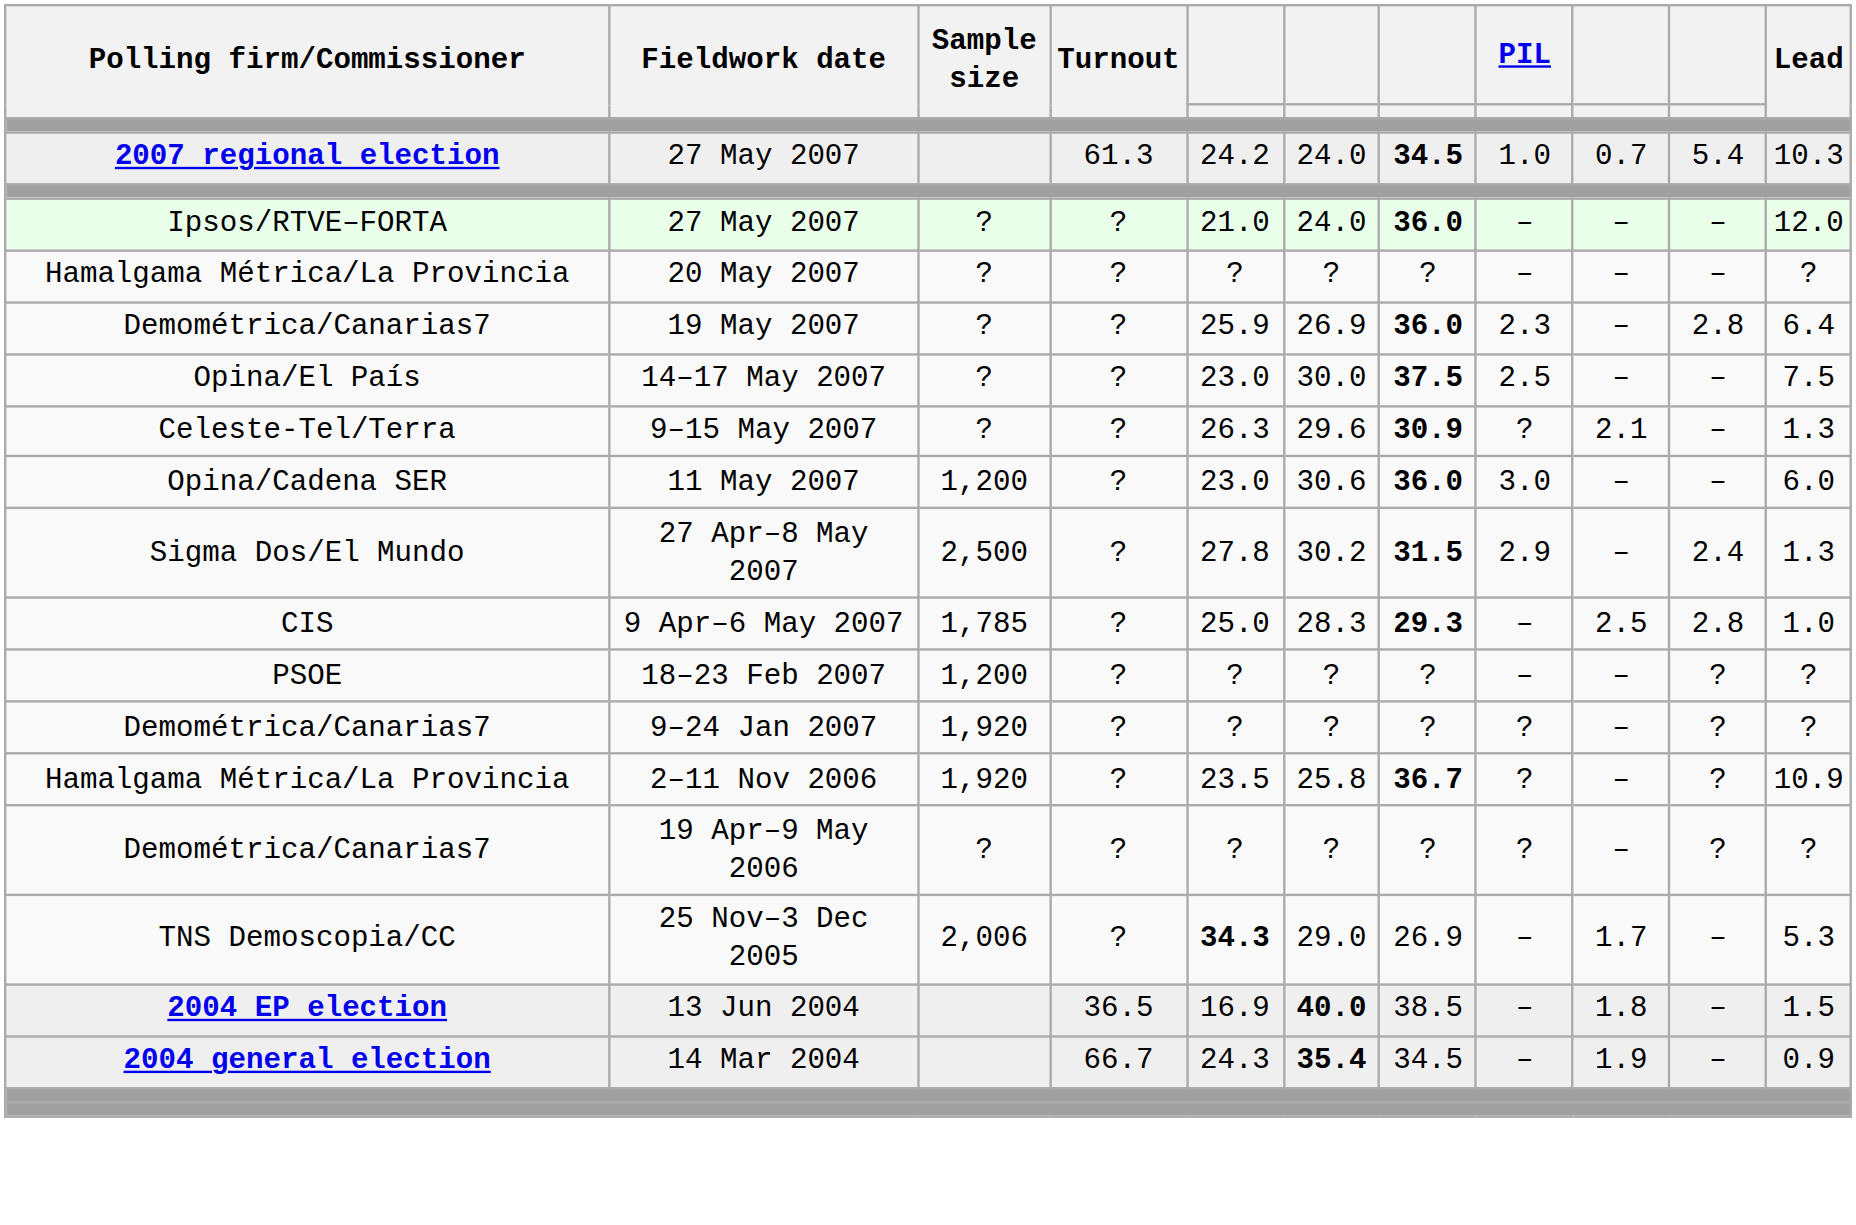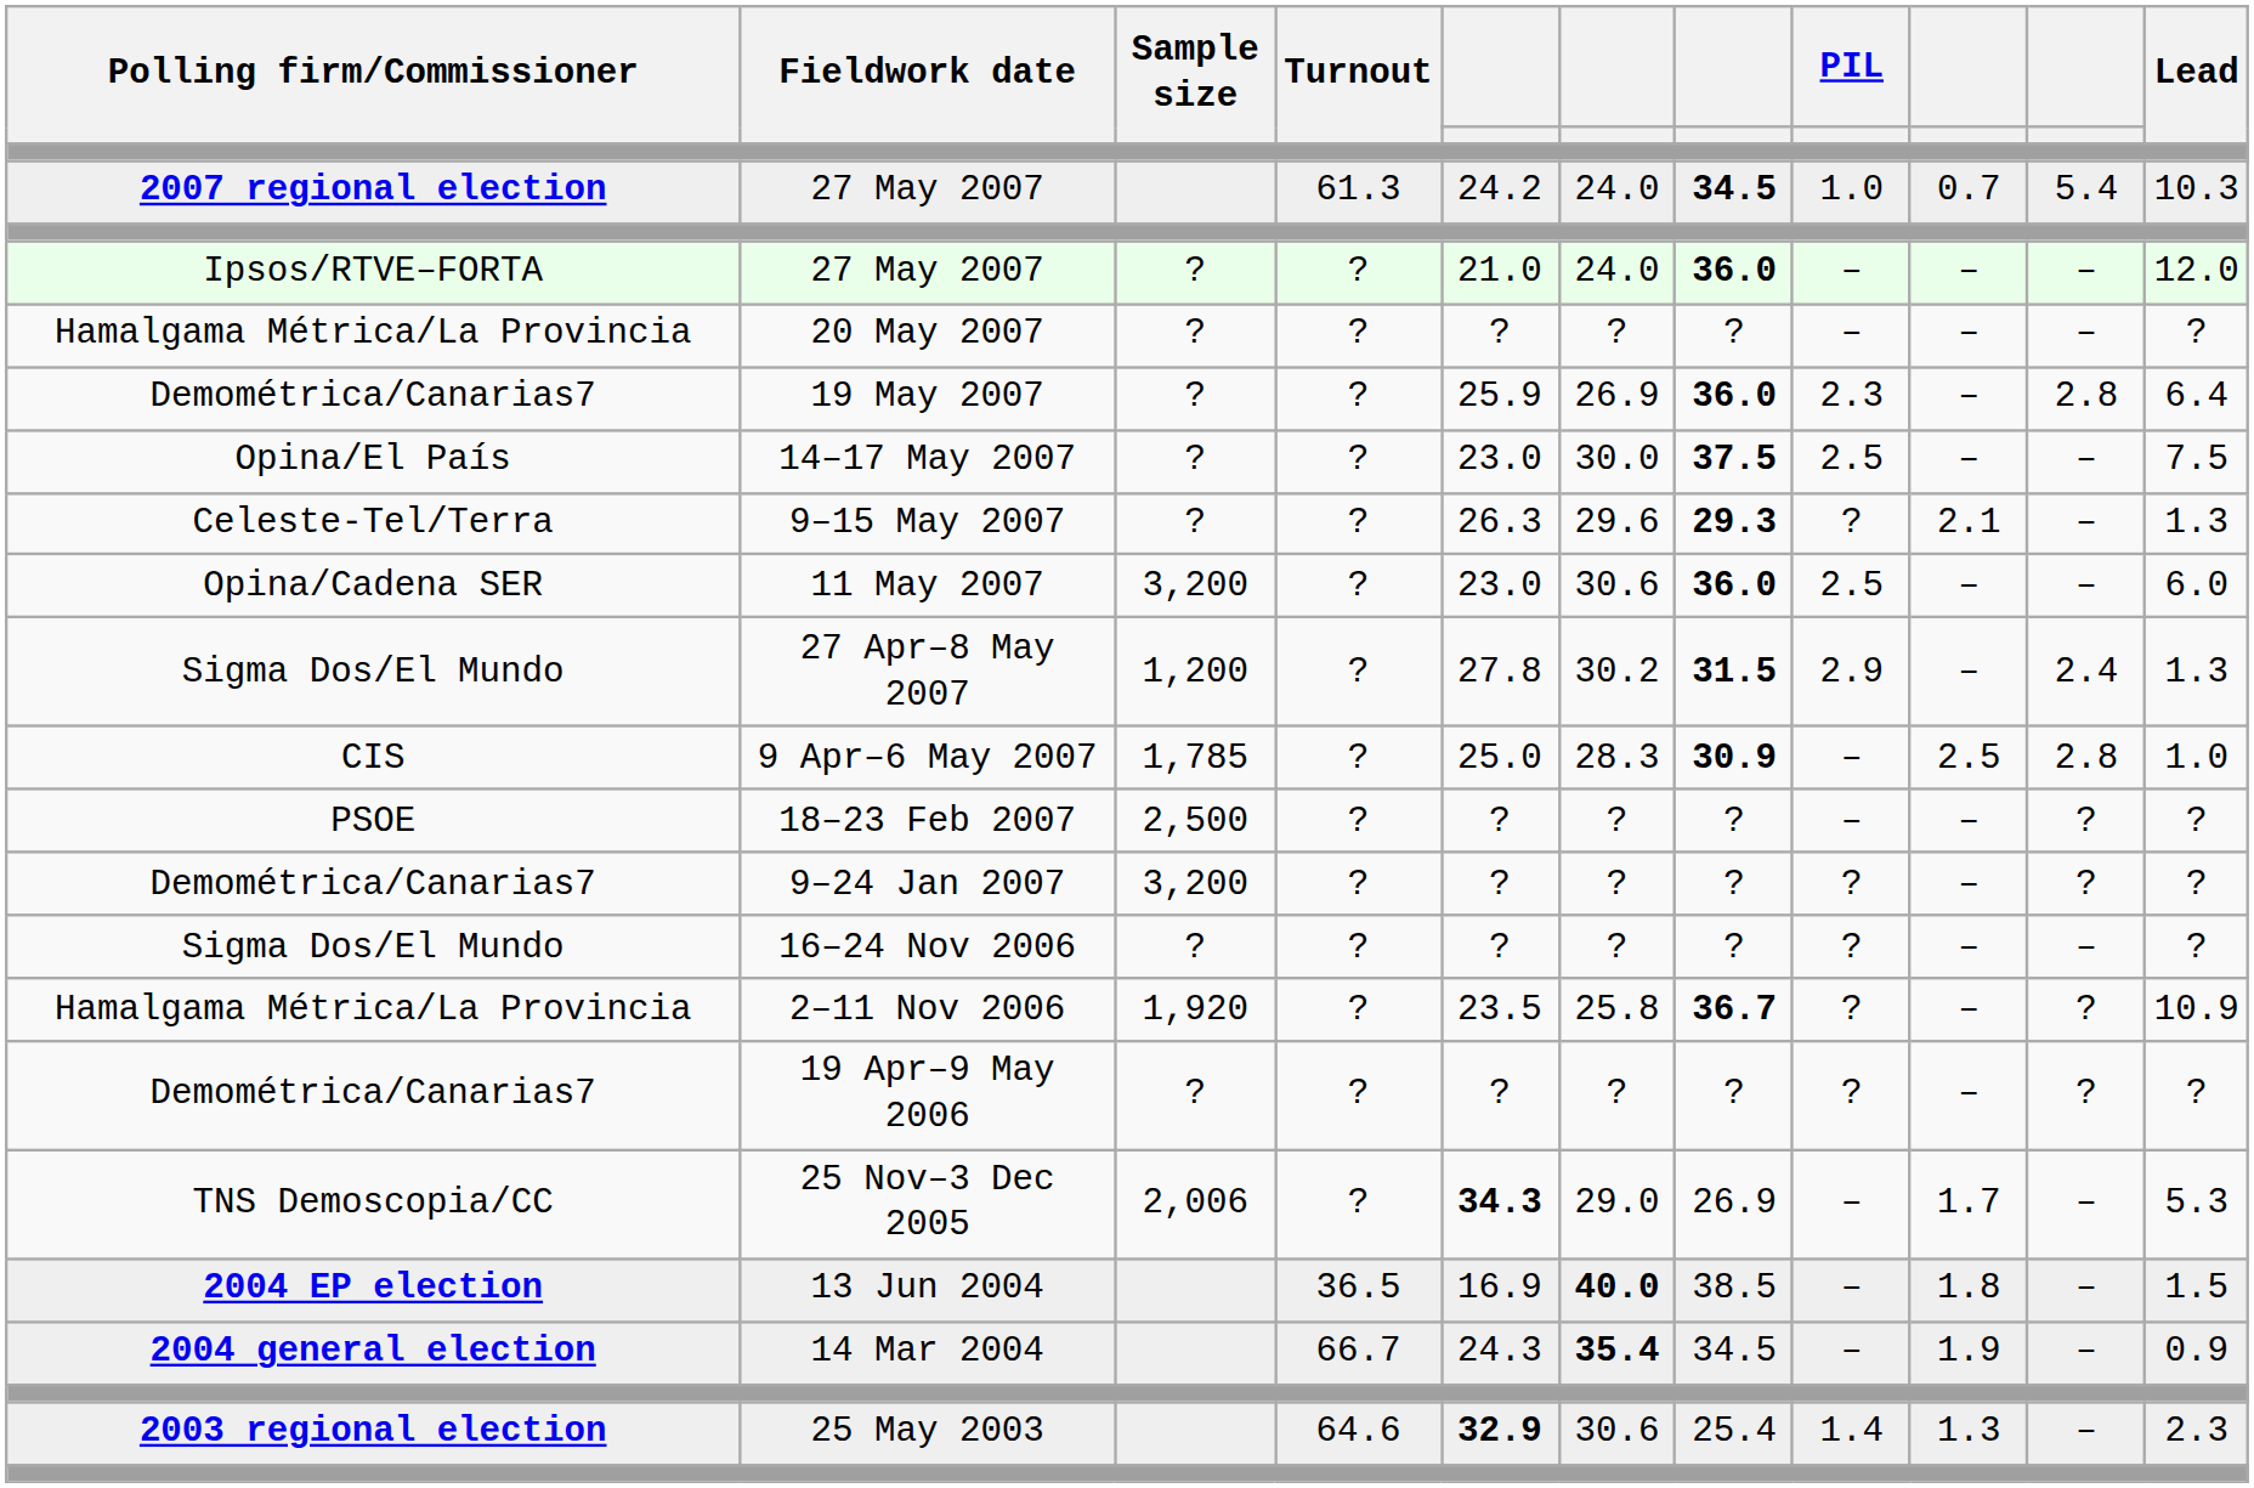9–15 May 2007 | column 7: 30.9 -> 29.3
11 May 2007 | Sample size: 1,200 -> 3,200
11 May 2007 | PIL: 3.0 -> 2.5
27 Apr–8 May 2007 | Sample size: 2,500 -> 1,200
9 Apr–6 May 2007 | column 7: 29.3 -> 30.9
18–23 Feb 2007 | Sample size: 1,200 -> 2,500
9–24 Jan 2007 | Sample size: 1,920 -> 3,200
+ row: Sigma Dos/El Mundo | 16–24 Nov 2006 | ? | ? | ? | ? | ? | ? | – | – | ?
+ row: 2003 regional election | 25 May 2003 | 64.6 | 32.9 | 30.6 | 25.4 | 1.4 | 1.3 | – | 2.3
